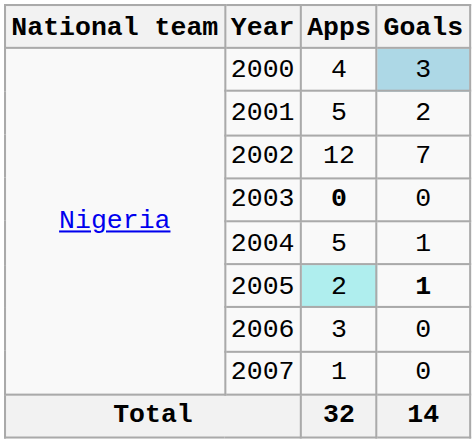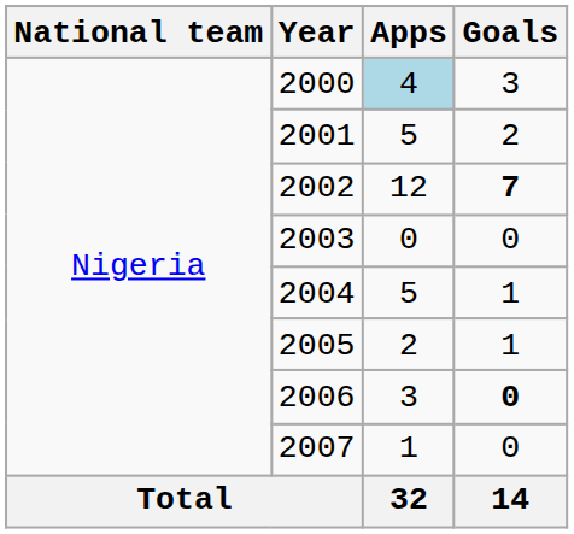2000 | Apps: no background -> lightblue background
2000 | Goals: lightblue background -> no background
2002 | Goals: normal -> bold
2003 | Apps: bold -> normal
2005 | Apps: paleturquoise background -> no background
2005 | Goals: bold -> normal
2006 | Goals: normal -> bold
